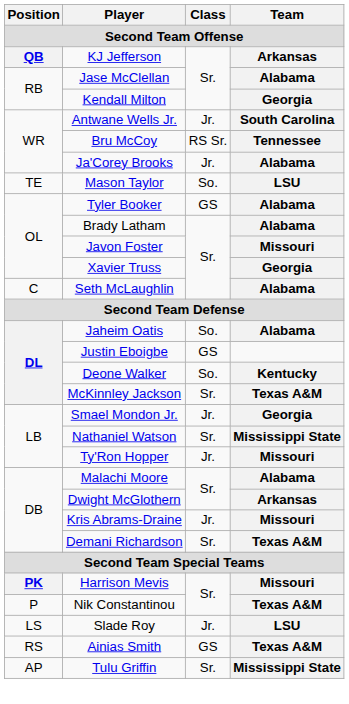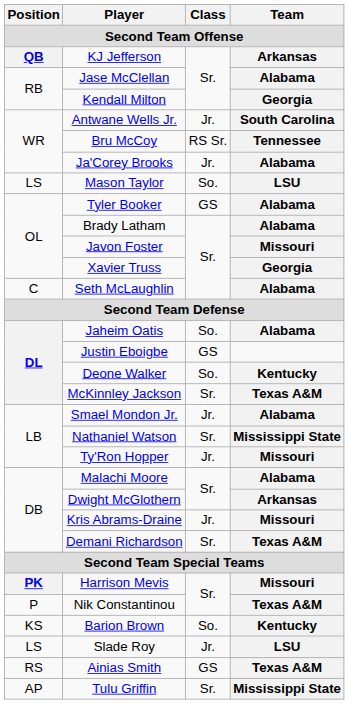Mason Taylor | Position: TE -> LS
Smael Mondon Jr. | Team: Georgia -> Alabama
+ row: KS | Barion Brown | So. | Kentucky
